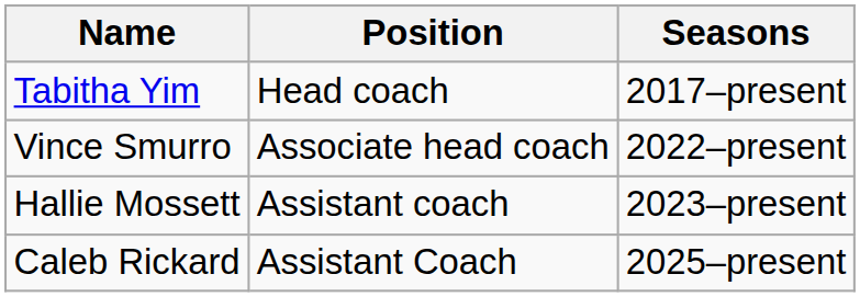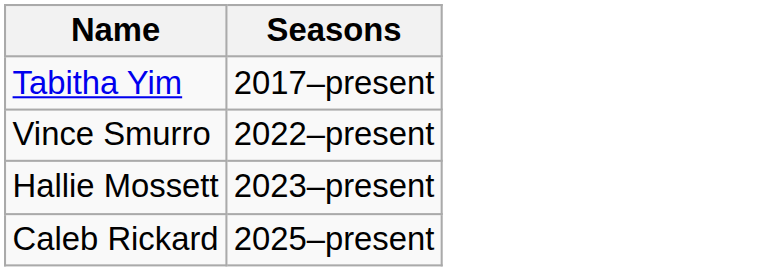- column: Position | Head coach | Associate head coach | Assistant coach | Assistant Coach
